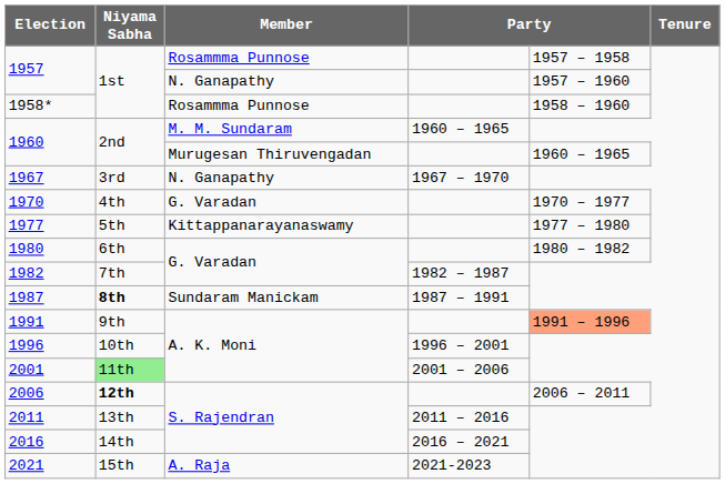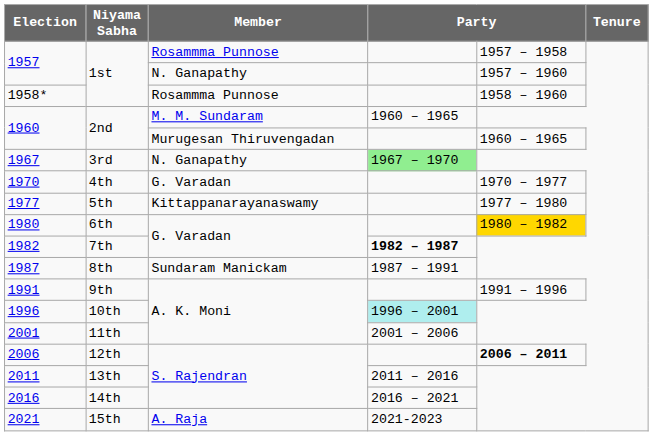1967 | column 4: no background -> lightgreen background
1980 | column 5: no background -> gold background
1982 | column 4: normal -> bold
1987 | Niyama Sabha: bold -> normal
1991 | column 5: lightsalmon background -> no background
1996 | column 4: no background -> paleturquoise background
2001 | Niyama Sabha: lightgreen background -> no background
2006 | Niyama Sabha: bold -> normal
2006 | column 5: normal -> bold
